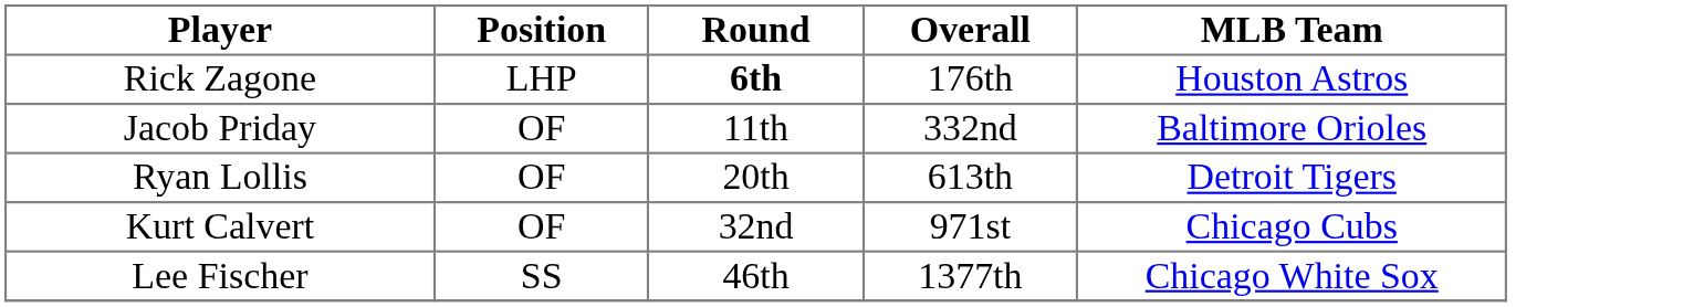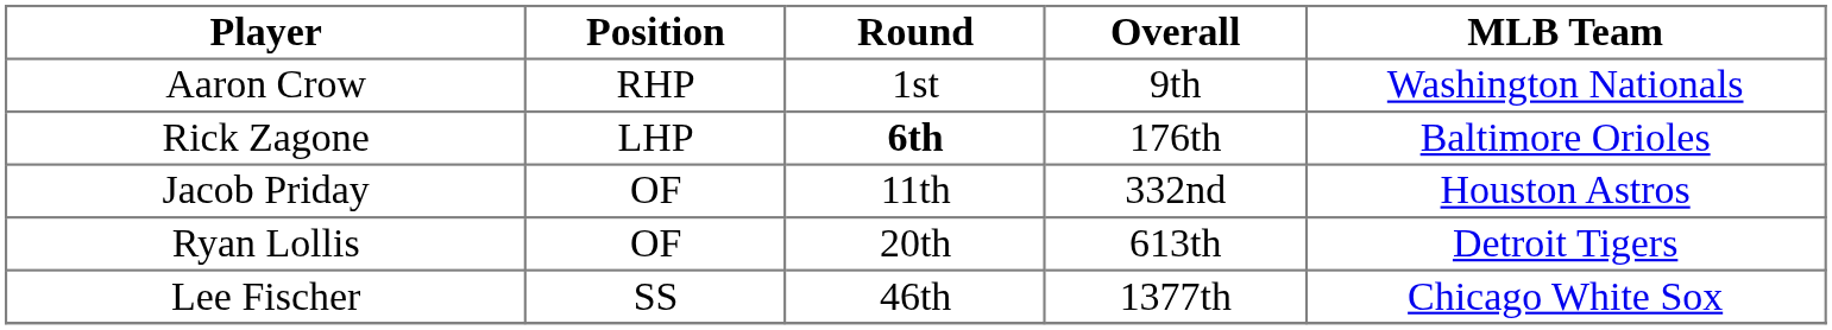+ row: Aaron Crow | RHP | 1st | 9th | Washington Nationals
Rick Zagone | MLB Team: Houston Astros -> Baltimore Orioles
Jacob Priday | MLB Team: Baltimore Orioles -> Houston Astros
- row: Kurt Calvert | OF | 32nd | 971st | Chicago Cubs
